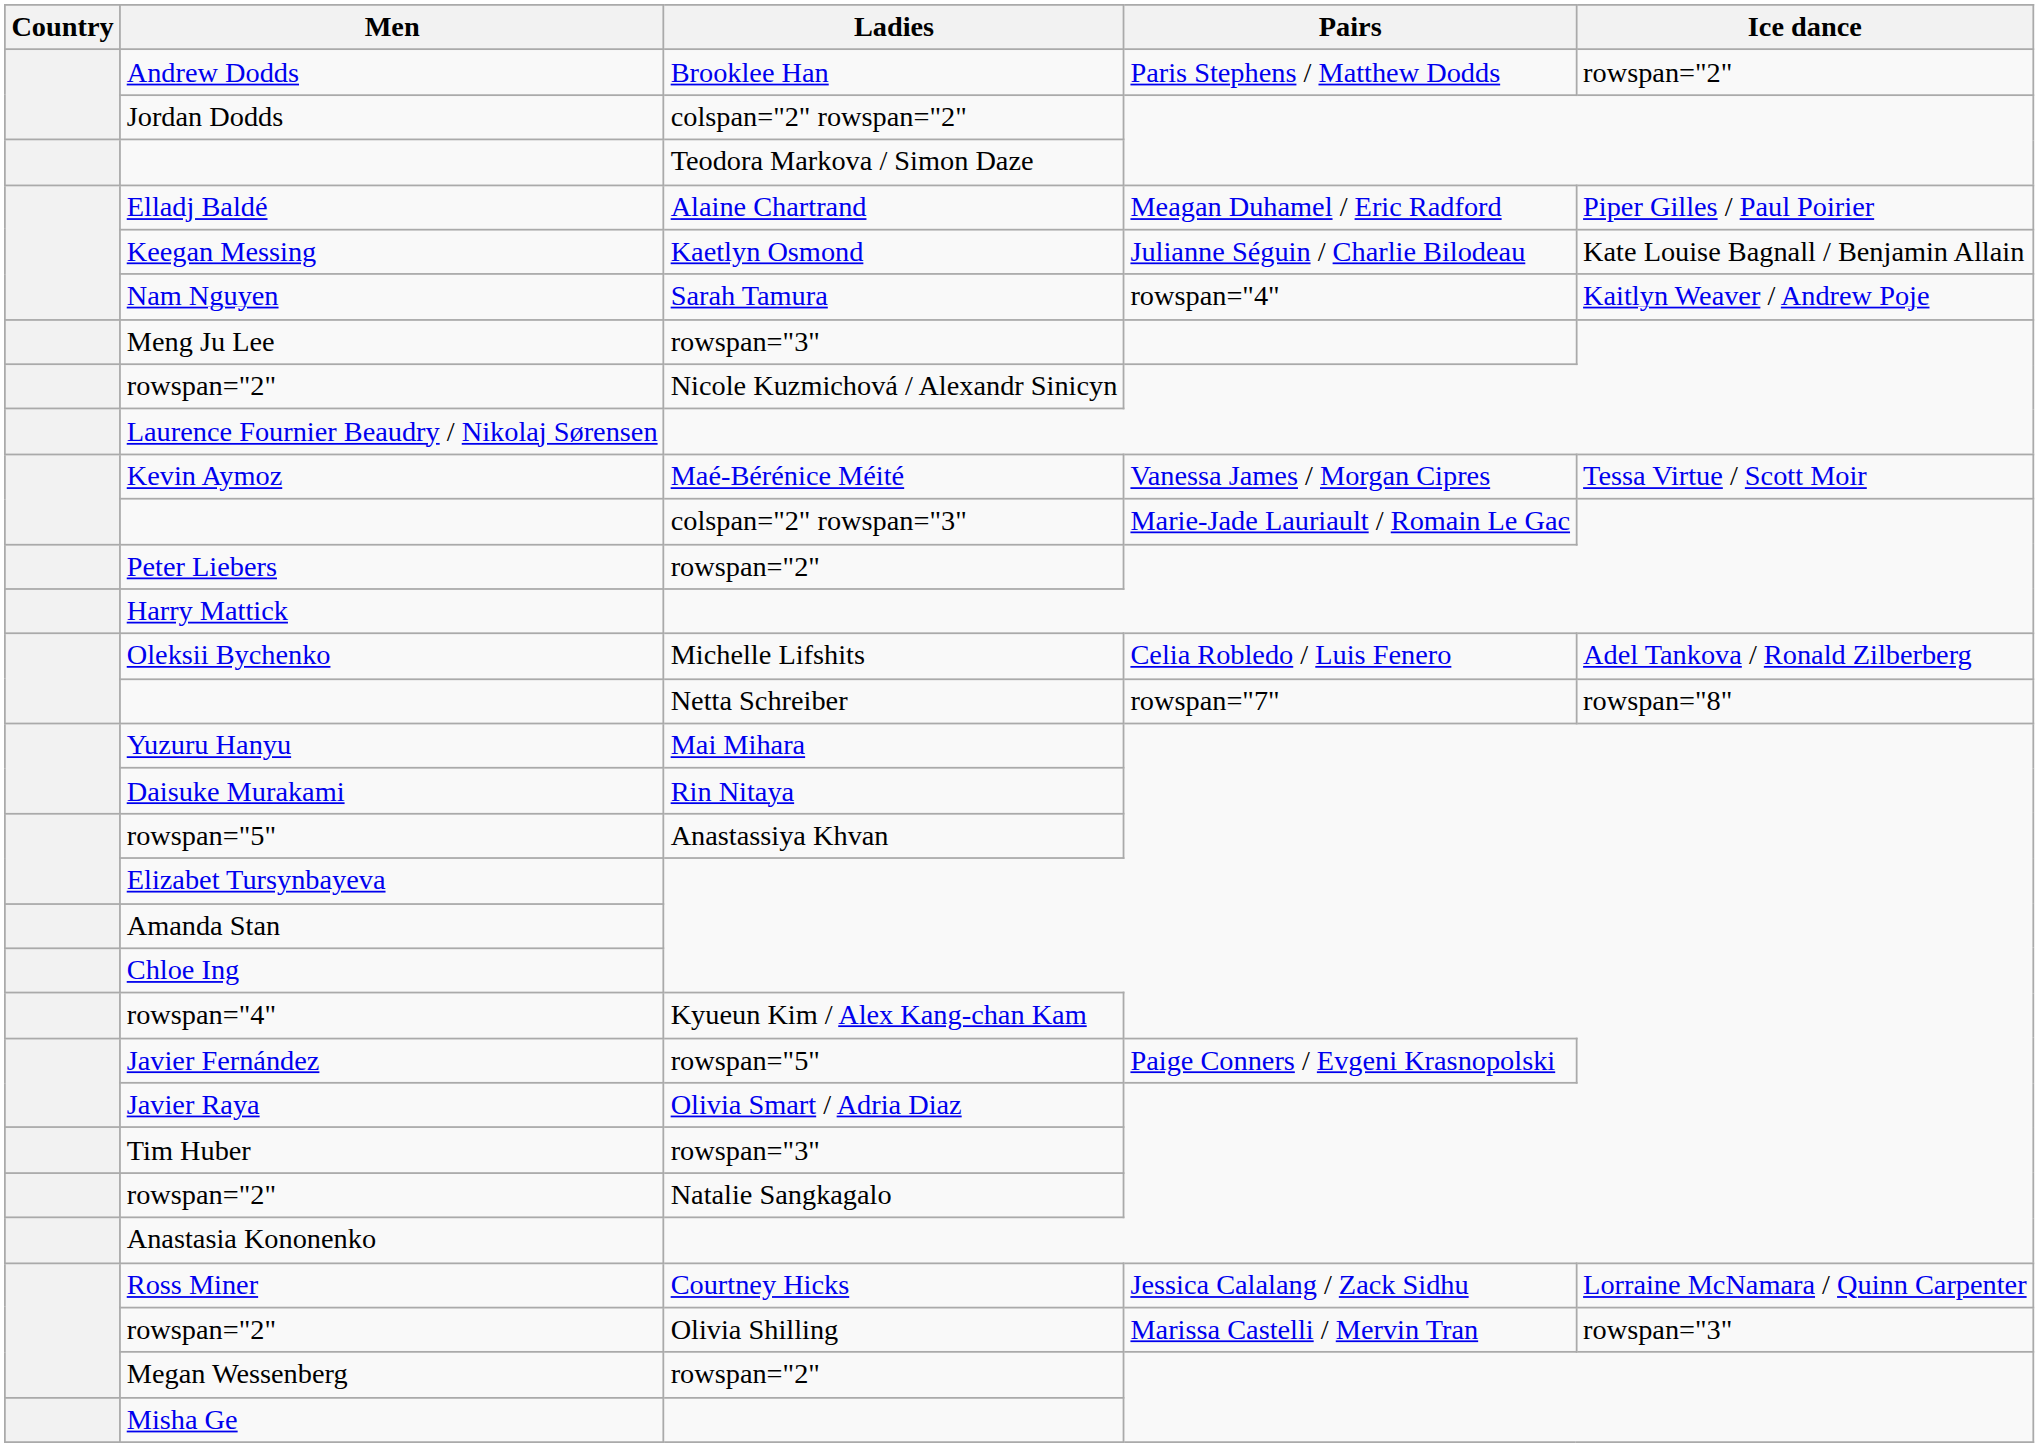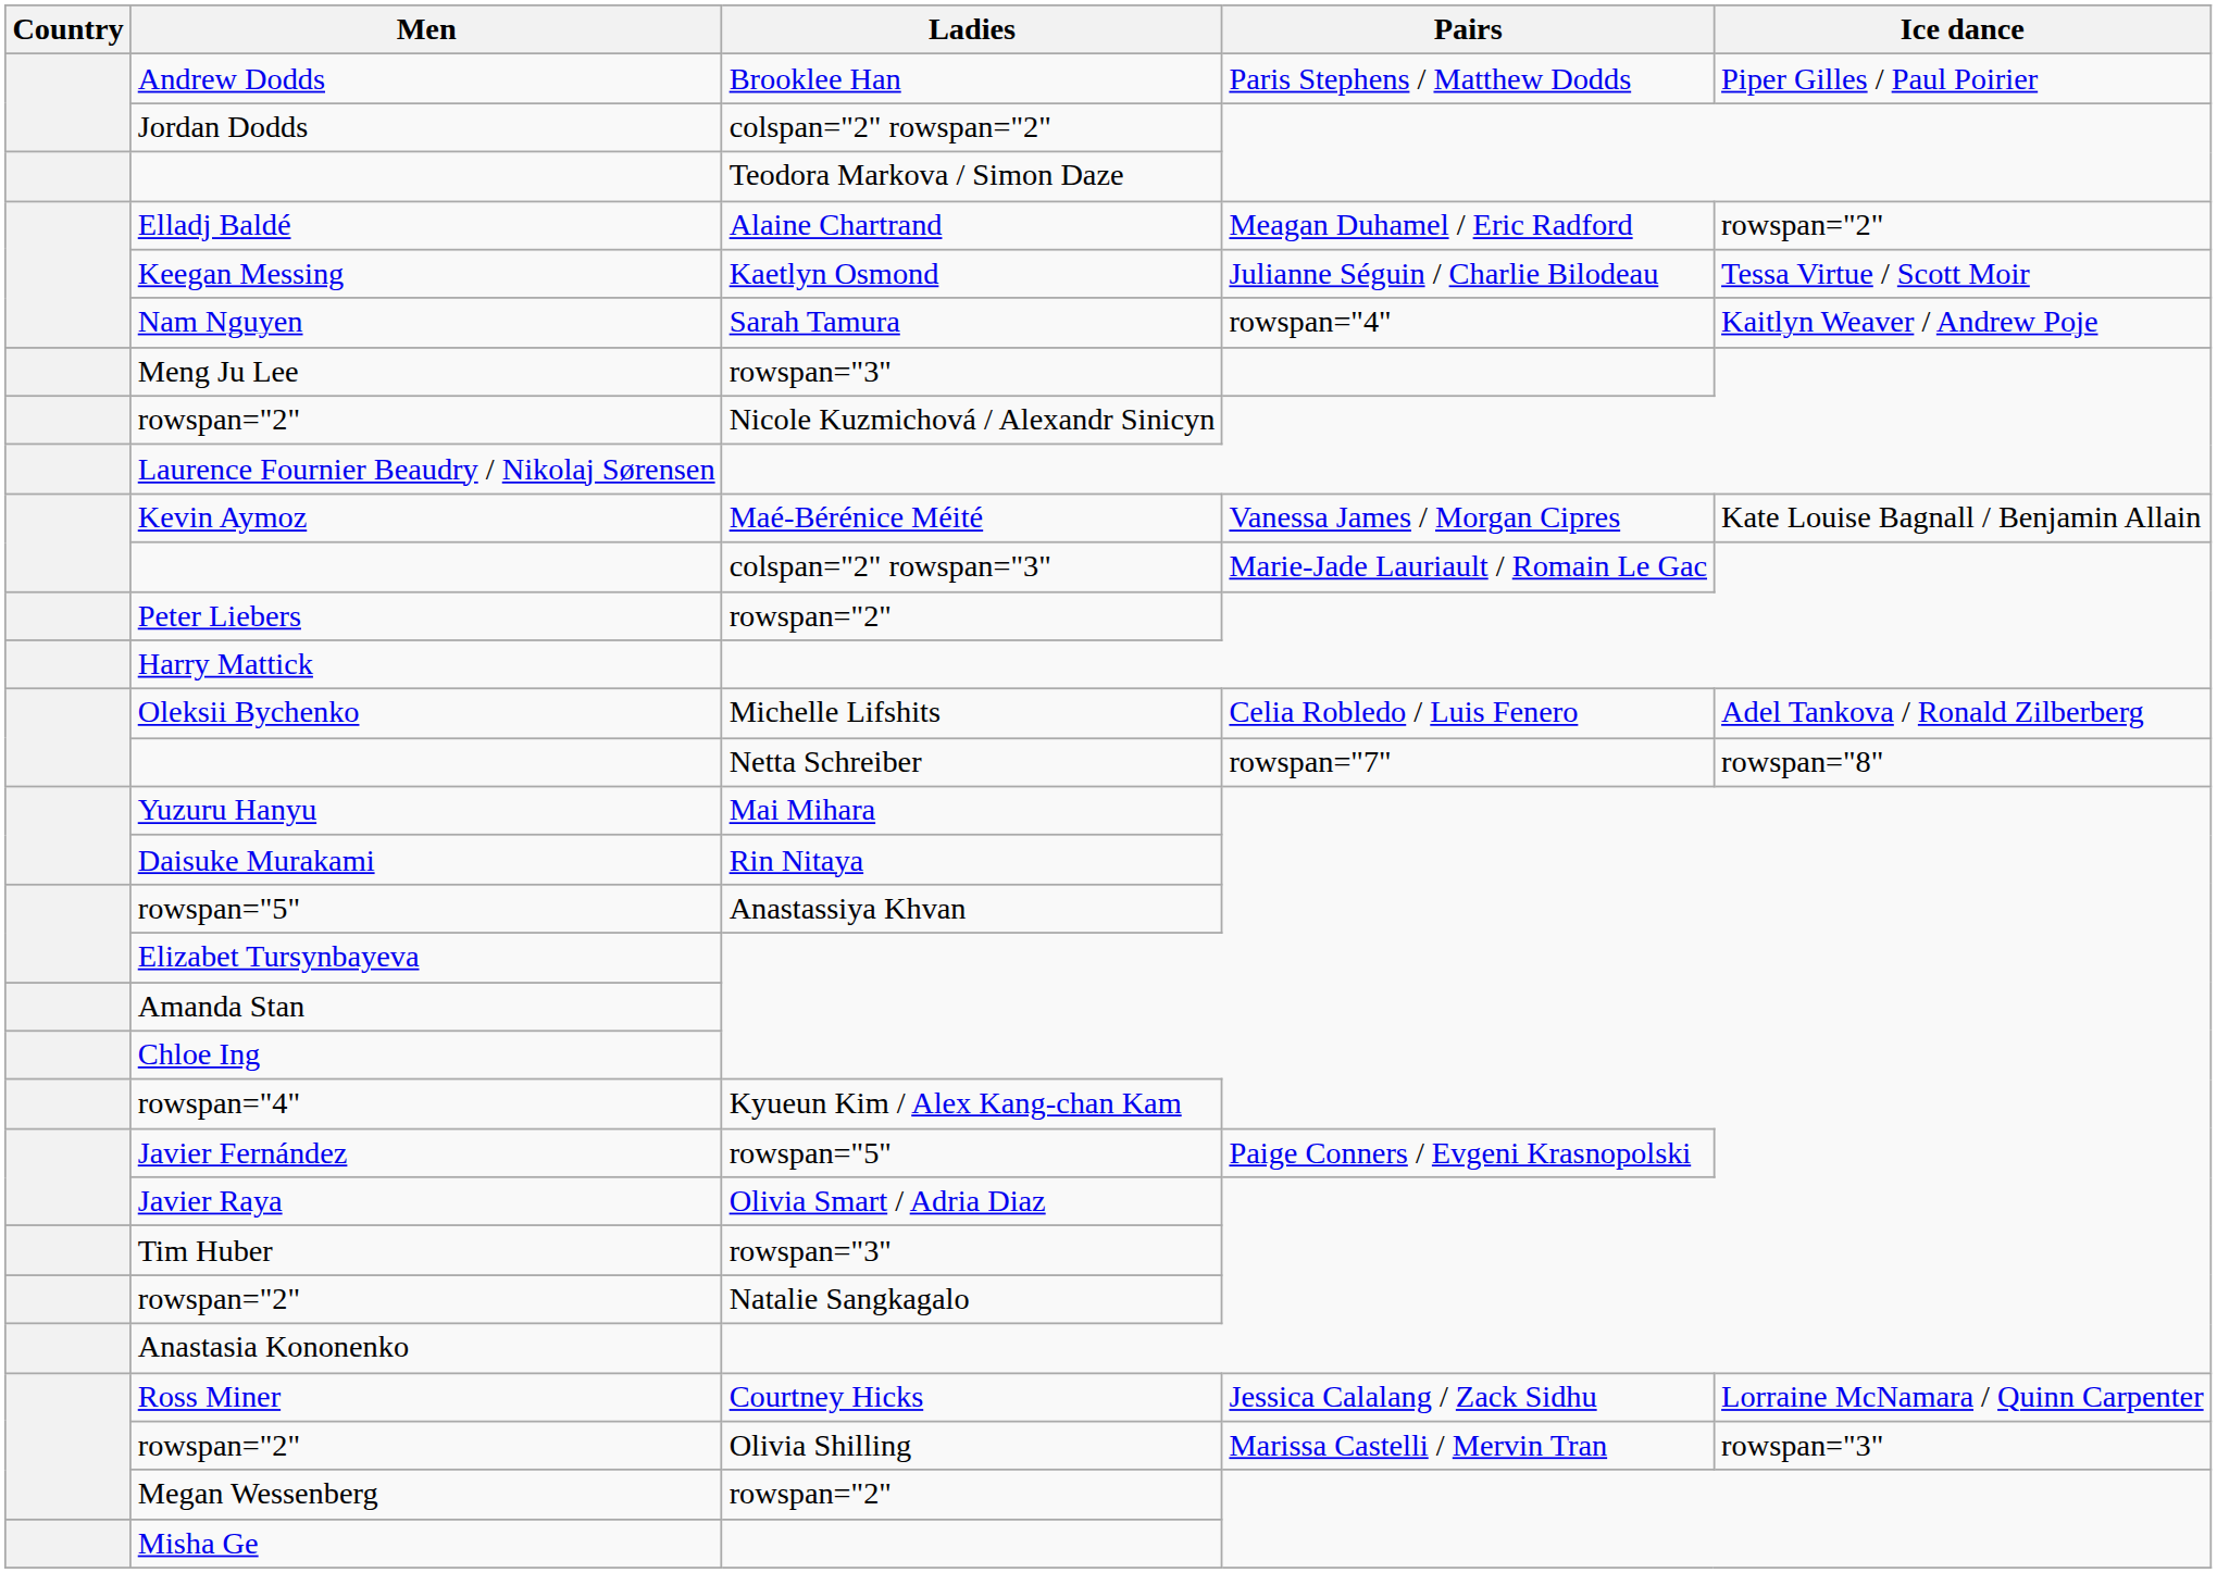Andrew Dodds | Ice dance: rowspan="2" -> Piper Gilles / Paul Poirier
Elladj Baldé | Ice dance: Piper Gilles / Paul Poirier -> rowspan="2"
Keegan Messing | Ice dance: Kate Louise Bagnall / Benjamin Allain -> Tessa Virtue / Scott Moir
Kevin Aymoz | Ice dance: Tessa Virtue / Scott Moir -> Kate Louise Bagnall / Benjamin Allain
